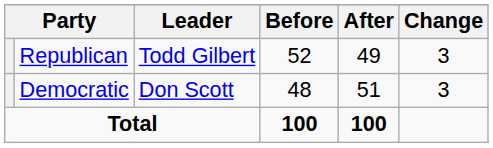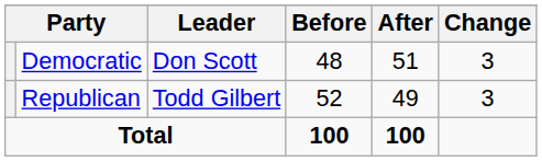rows swapped: Democratic <-> Republican
